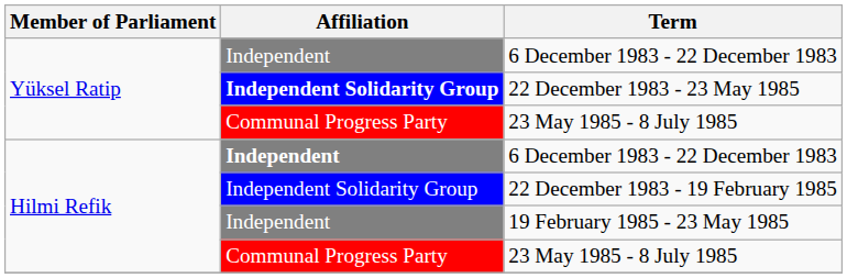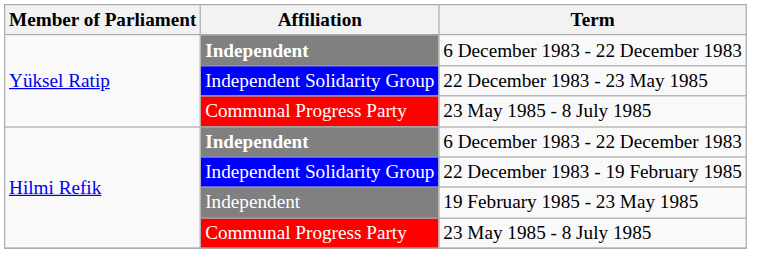Yüksel Ratip / 6 December 1983 - 22 December 1983 | Affiliation: normal -> bold
22 December 1983 - 23 May 1985 | Affiliation: bold -> normal
